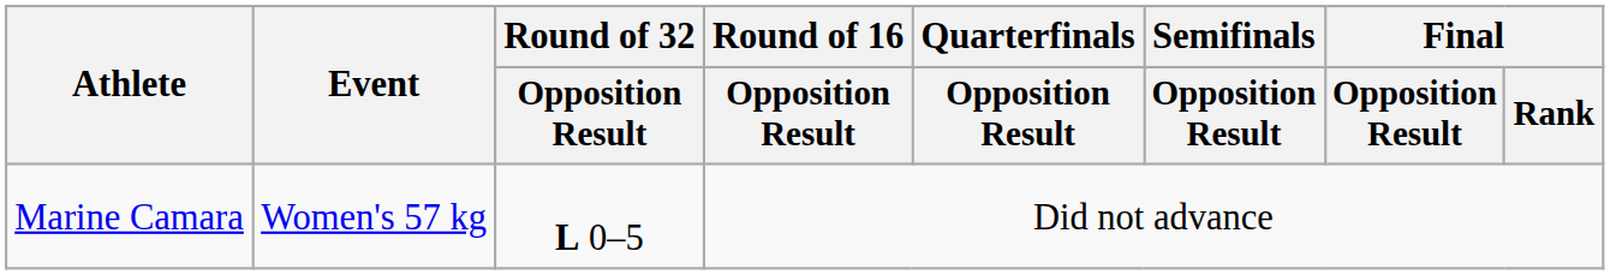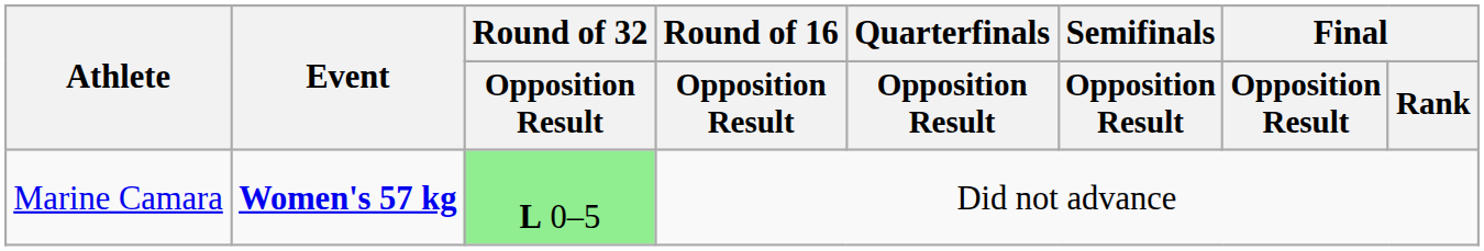Marine Camara | Event: normal -> bold
Marine Camara | Round of 32 / Opposition Result: no background -> lightgreen background
